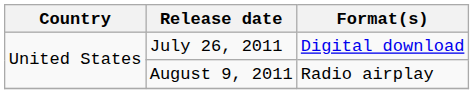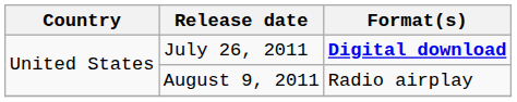July 26, 2011 | Format(s): normal -> bold
